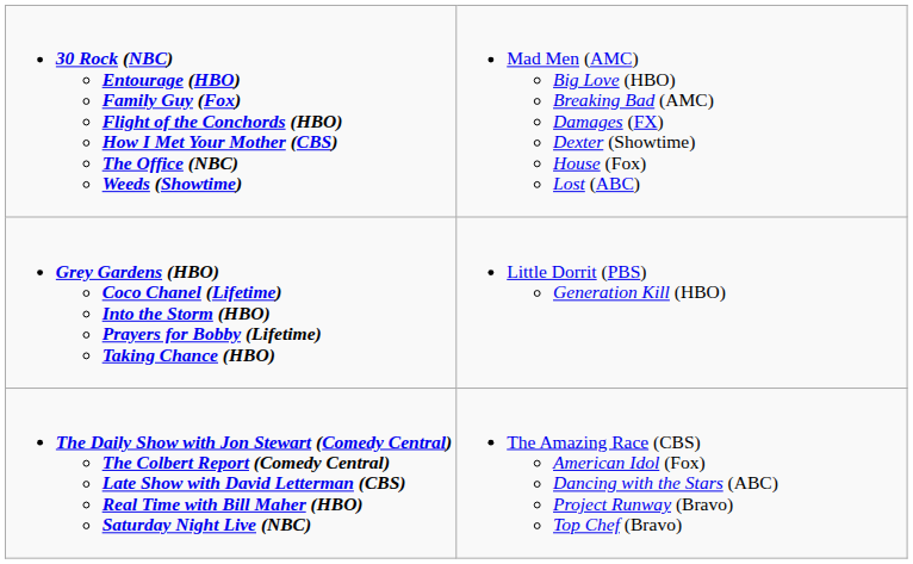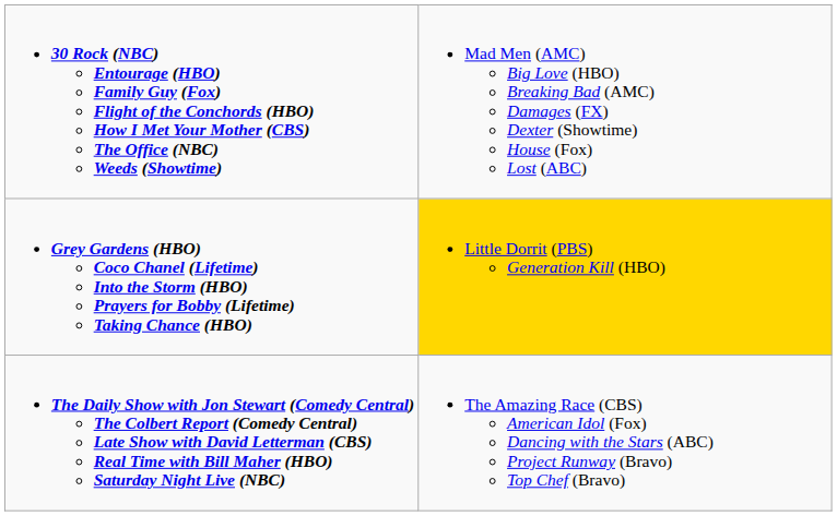row 2 | column 2: no background -> gold background
